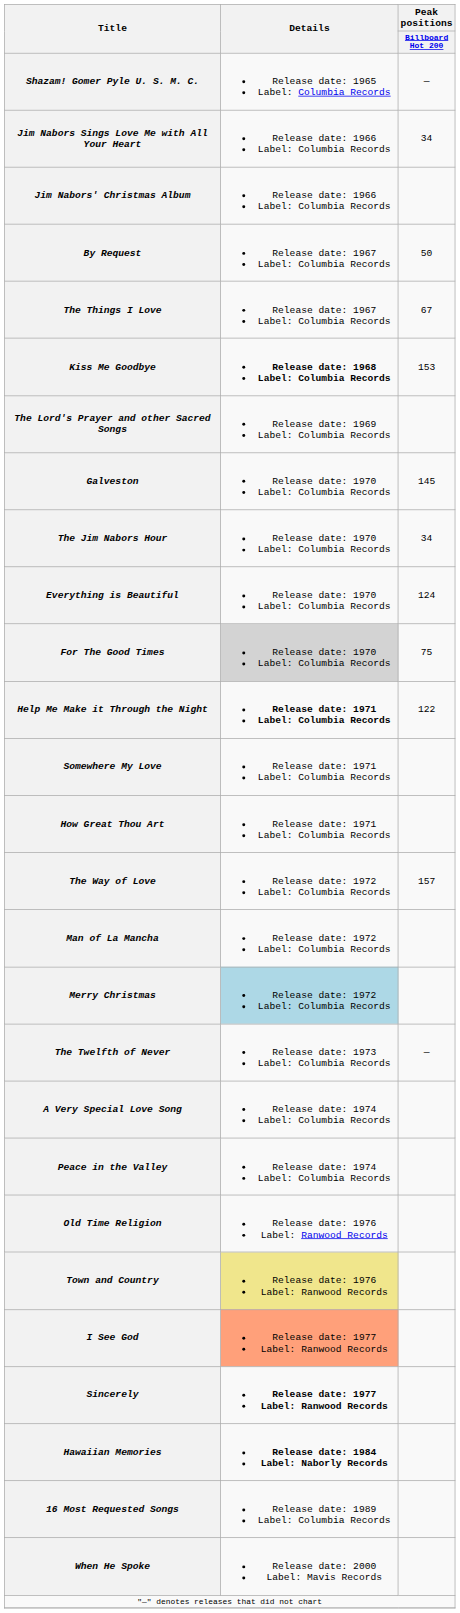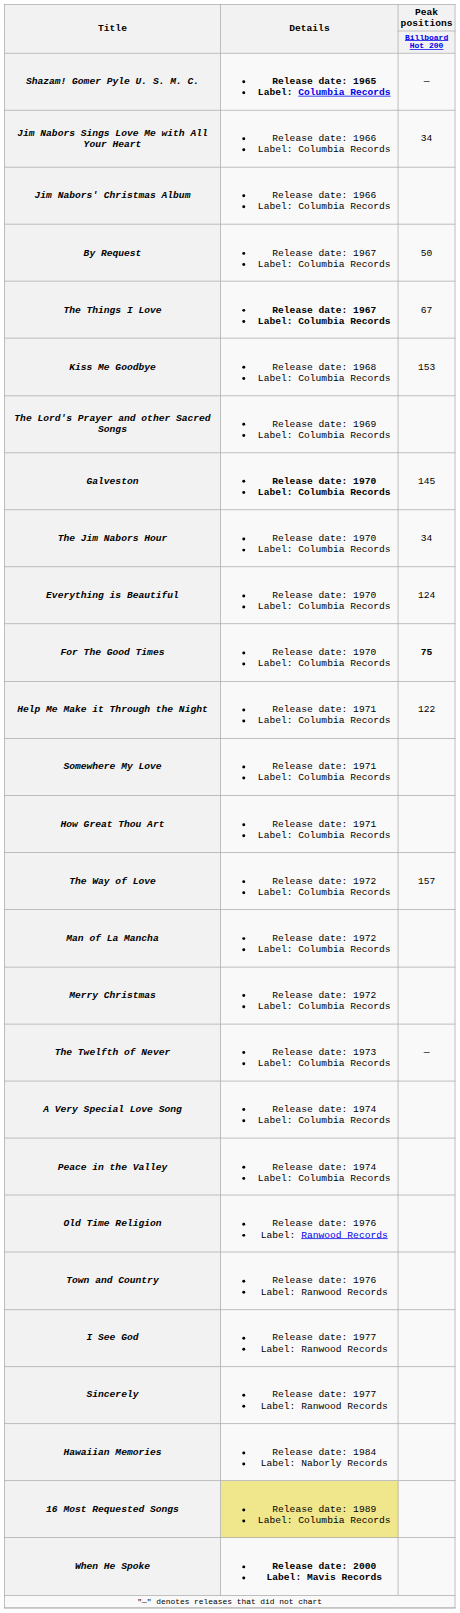Shazam! Gomer Pyle U. S. M. C. | Details: normal -> bold
The Things I Love | Details: normal -> bold
Kiss Me Goodbye | Details: bold -> normal
Galveston | Details: normal -> bold
For The Good Times | Details: lightgrey background -> no background
For The Good Times | Peak positions / Billboard Hot 200: normal -> bold
Help Me Make it Through the Night | Details: bold -> normal
Merry Christmas | Details: lightblue background -> no background
Town and Country | Details: khaki background -> no background
I See God | Details: lightsalmon background -> no background
Sincerely | Details: bold -> normal
Hawaiian Memories | Details: bold -> normal
16 Most Requested Songs | Details: no background -> khaki background
When He Spoke | Details: normal -> bold
